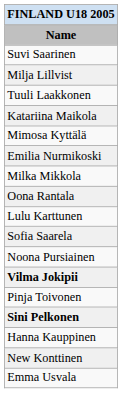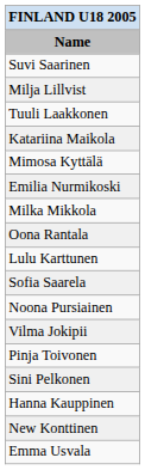Vilma Jokipii | Name: bold -> normal
Sini Pelkonen | Name: bold -> normal
